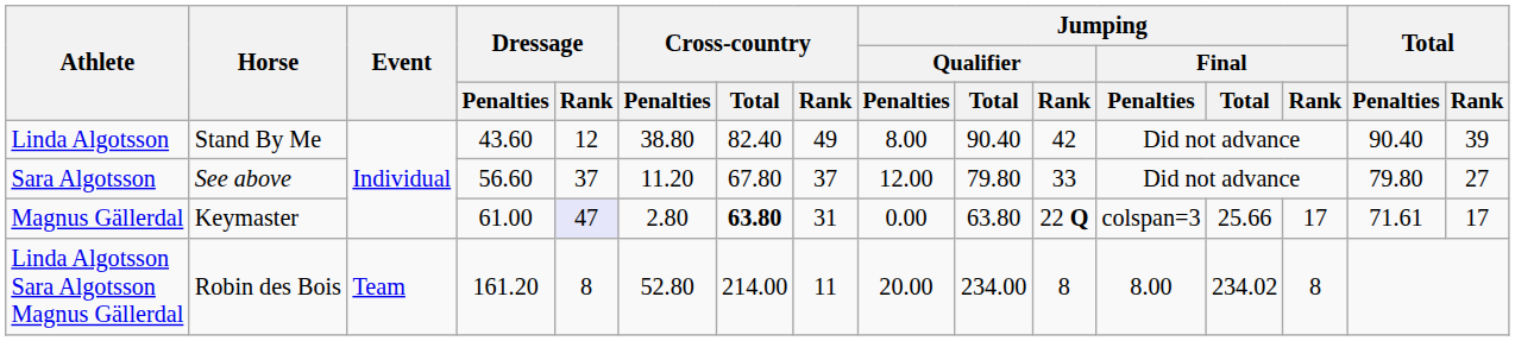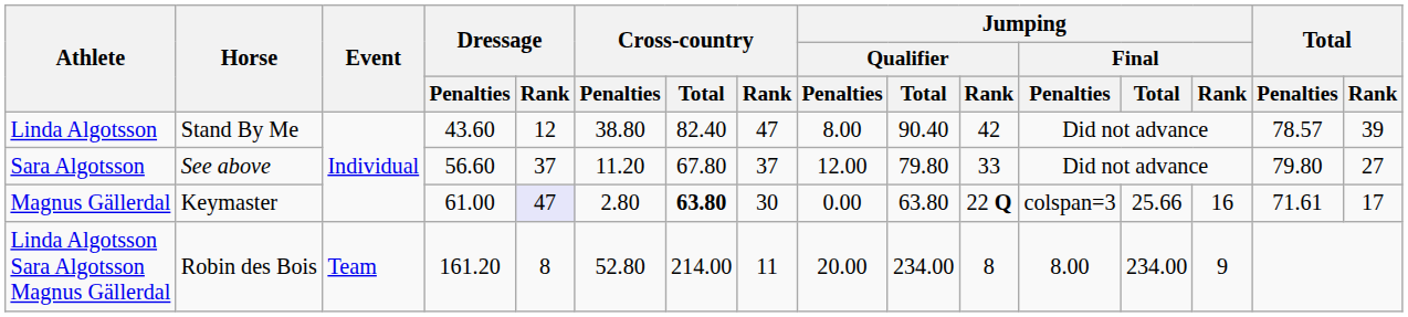Linda Algotsson | Cross-country / Rank: 49 -> 47
Linda Algotsson | Total / Penalties: 90.40 -> 78.57
Magnus Gällerdal | Cross-country / Rank: 31 -> 30
Magnus Gällerdal | Jumping / Final / Rank: 17 -> 16
Linda Algotsson Sara Algotsson Magnus Gällerdal | Jumping / Final / Total: 234.02 -> 234.00
Linda Algotsson Sara Algotsson Magnus Gällerdal | Jumping / Final / Rank: 8 -> 9
